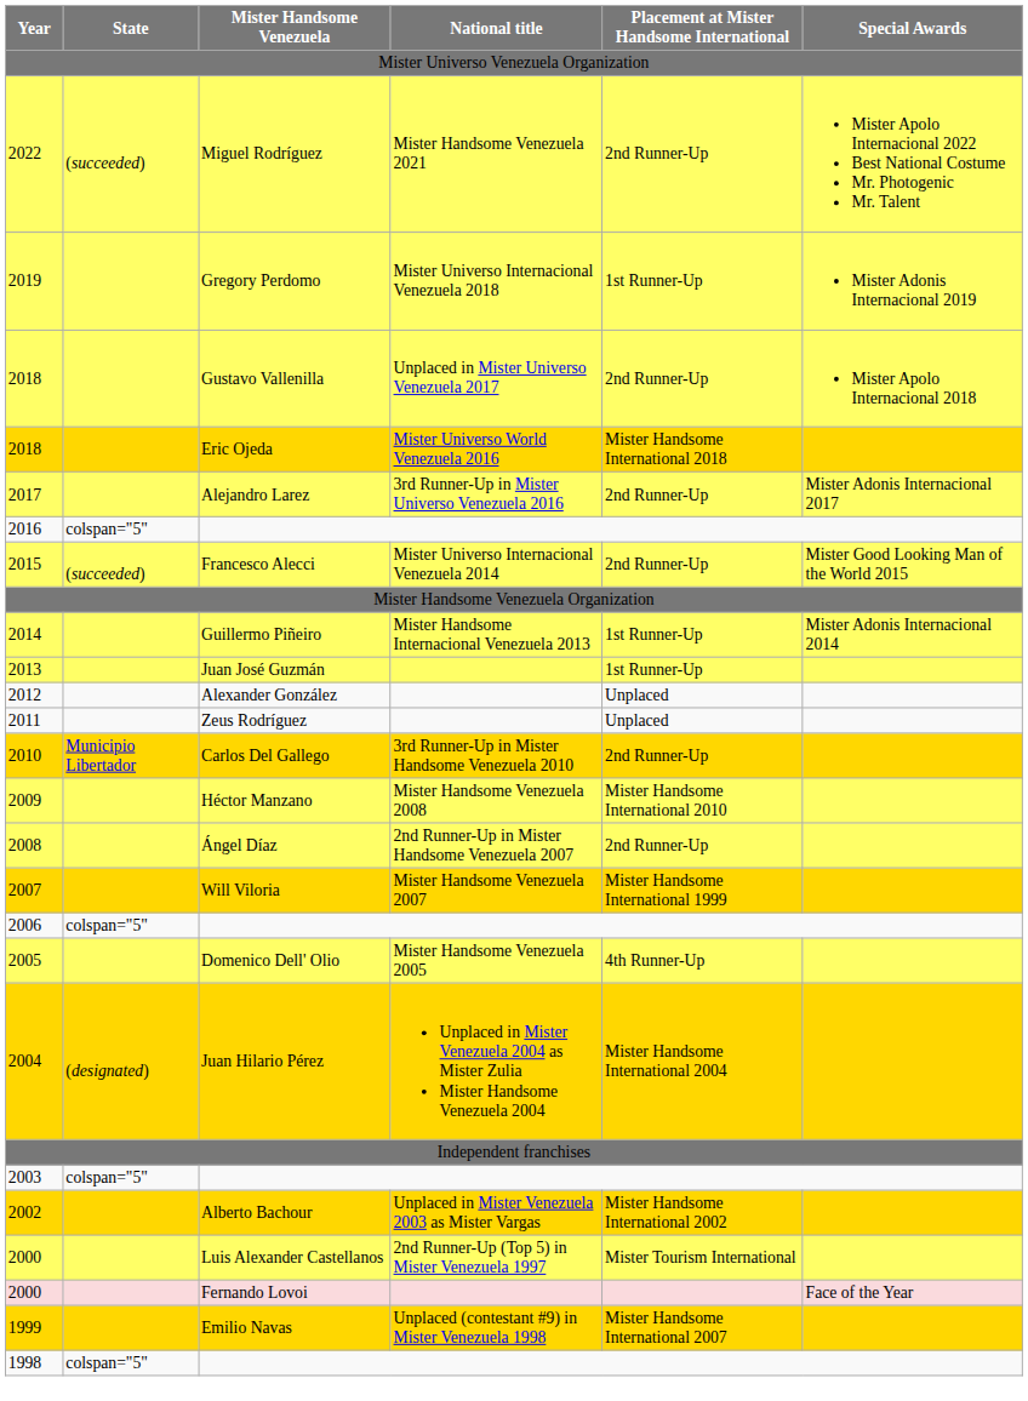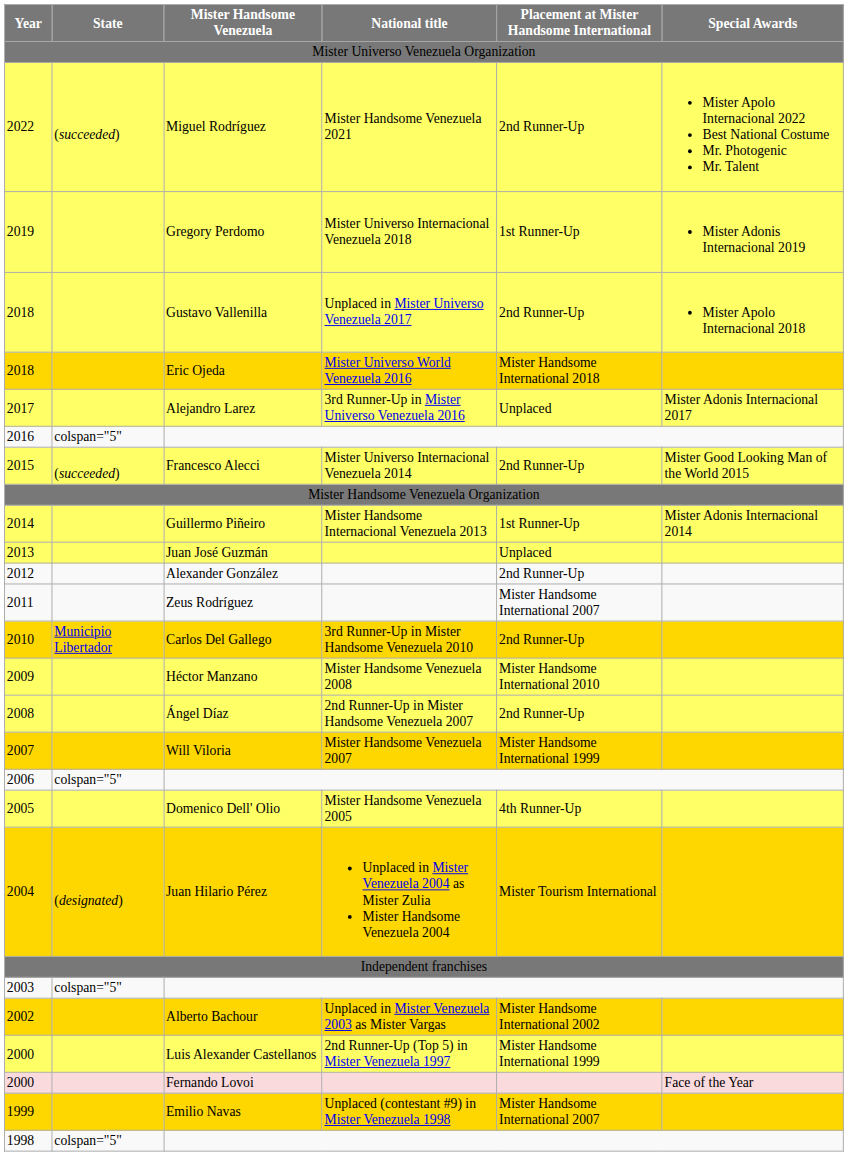2017 | Placement at Mister Handsome International: 2nd Runner-Up -> Unplaced
2013 | Placement at Mister Handsome International: 1st Runner-Up -> Unplaced
2012 | Placement at Mister Handsome International: Unplaced -> 2nd Runner-Up
2011 | Placement at Mister Handsome International: Unplaced -> Mister Handsome International 2007
2004 | Placement at Mister Handsome International: Mister Handsome International 2004 -> Mister Tourism International
2000 / Luis Alexander Castellanos | Placement at Mister Handsome International: Mister Tourism International -> Mister Handsome International 1999
